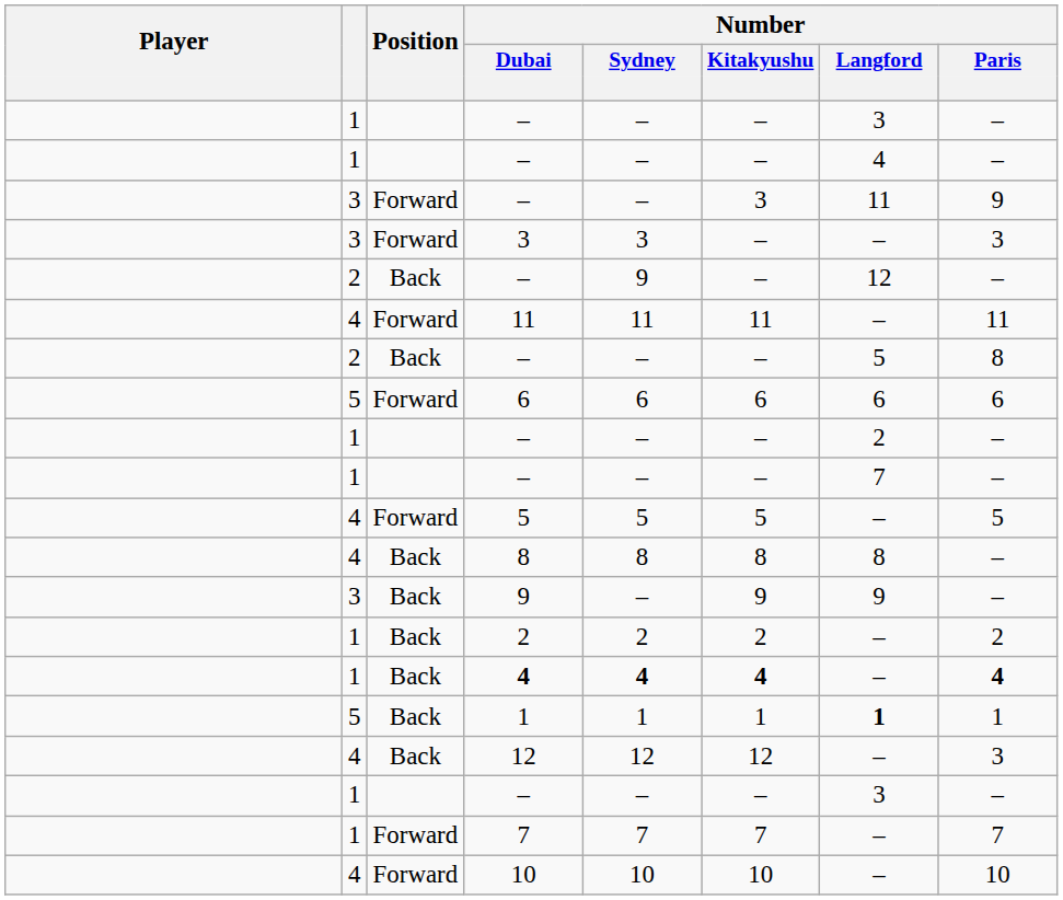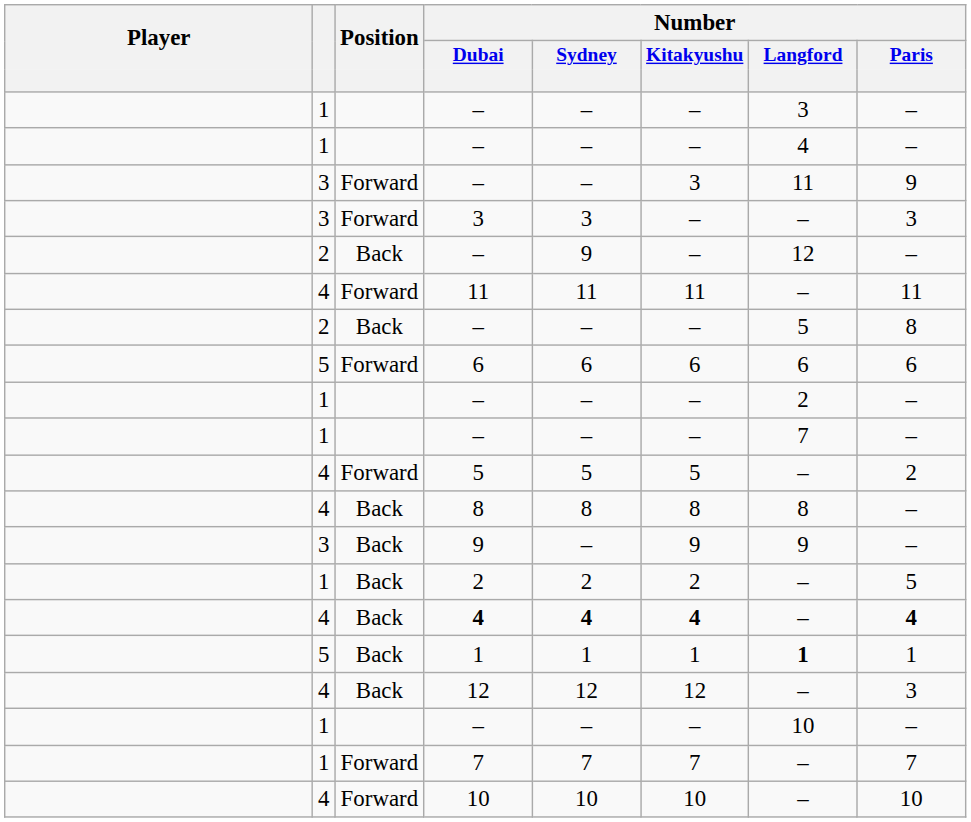row 14 | Number / Paris: 5 -> 2
row 17 | Number / Paris: 2 -> 5
row 18 | column 2: 1 -> 4
row 21 | Number / Langford: 3 -> 10
